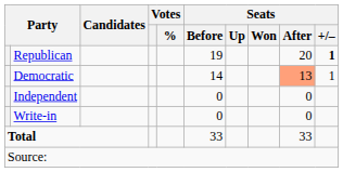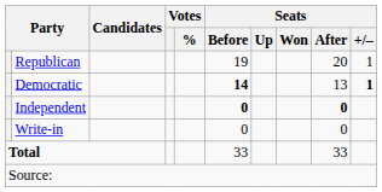Republican | Seats / +/–: bold -> normal
Democratic | Seats / Before: normal -> bold
Democratic | Seats / After: lightsalmon background -> no background
Democratic | Seats / +/–: normal -> bold
Independent | Seats / Before: normal -> bold
Independent | Seats / After: normal -> bold
